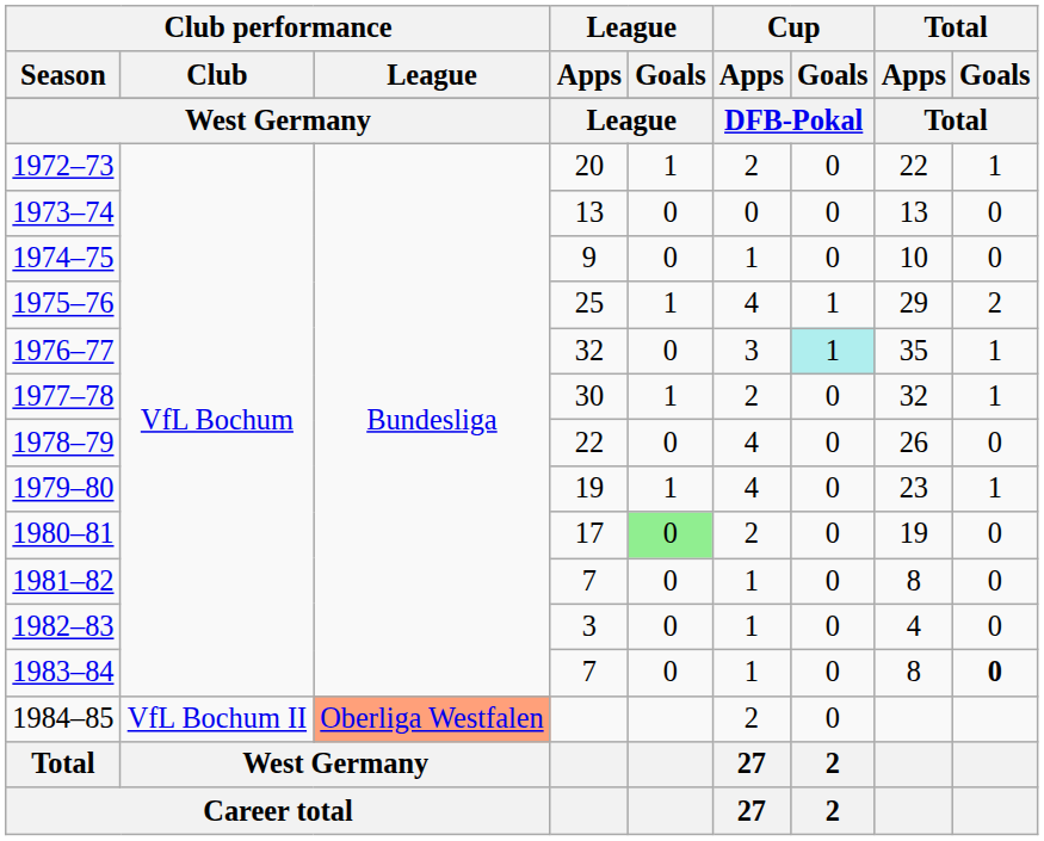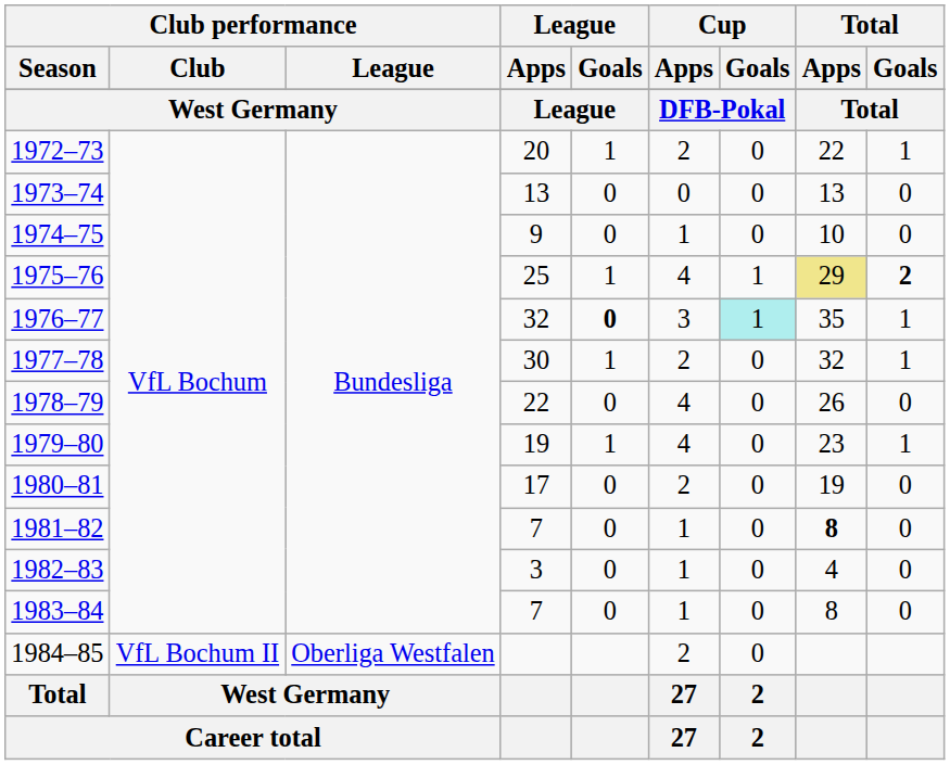1975–76 | Total / Apps: no background -> khaki background
1975–76 | Total / Goals: normal -> bold
1976–77 | League / Goals: normal -> bold
1980–81 | League / Goals: lightgreen background -> no background
1981–82 | Total / Apps: normal -> bold
1983–84 | Total / Goals: bold -> normal
1984–85 | Club performance / League: lightsalmon background -> no background
